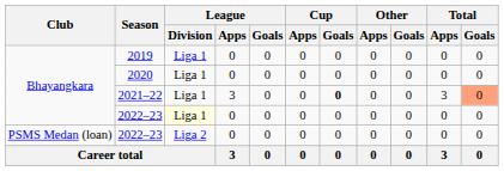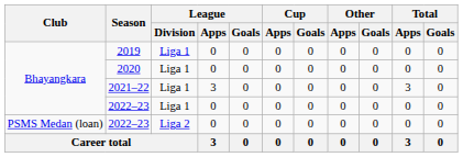2021–22 | Cup / Goals: bold -> normal
2021–22 | Total / Goals: lightsalmon background -> no background
Bhayangkara / 2022–23 | League / Division: lightyellow background -> no background
